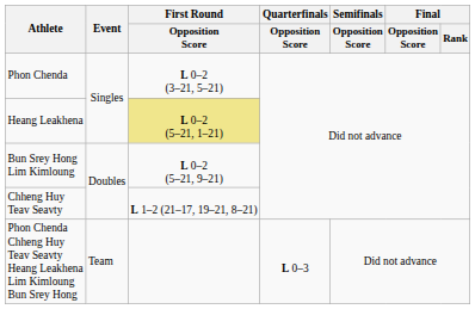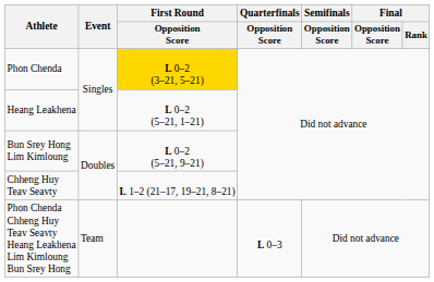Phon Chenda | First Round / Opposition Score: no background -> gold background
Heang Leakhena | First Round / Opposition Score: khaki background -> no background
